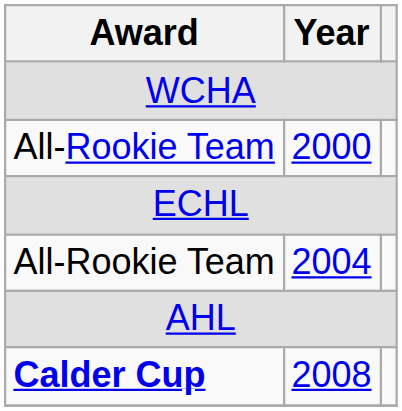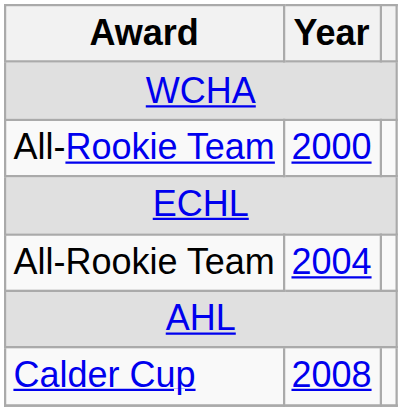2008 | Award: bold -> normal
